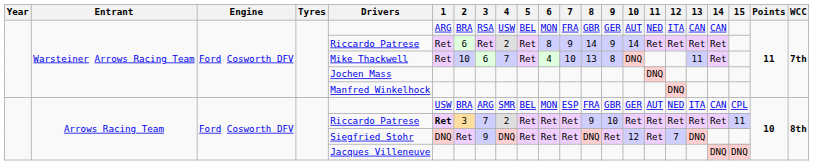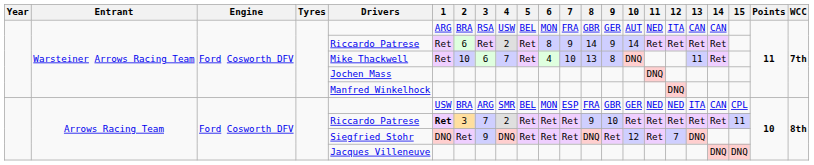row 7 | 11: AUT -> NED
